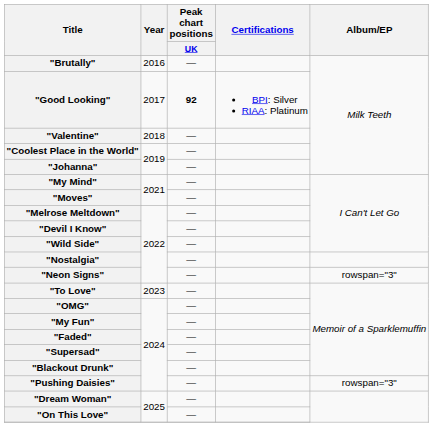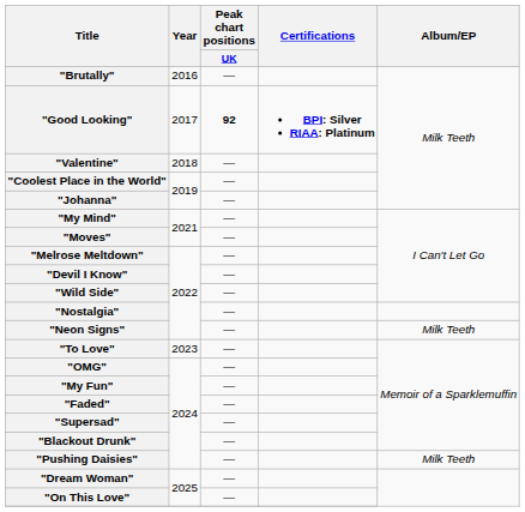"Good Looking" | Certifications: normal -> bold
"Neon Signs" | Album/EP: rowspan="3" -> Milk Teeth
"Pushing Daisies" | Album/EP: rowspan="3" -> Milk Teeth
